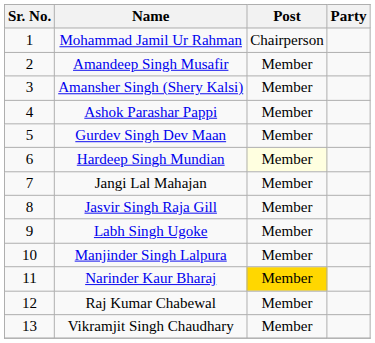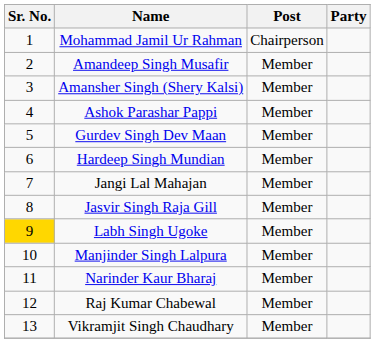Hardeep Singh Mundian | Post: lightyellow background -> no background
Labh Singh Ugoke | Sr. No.: no background -> gold background
Narinder Kaur Bharaj | Post: gold background -> no background
